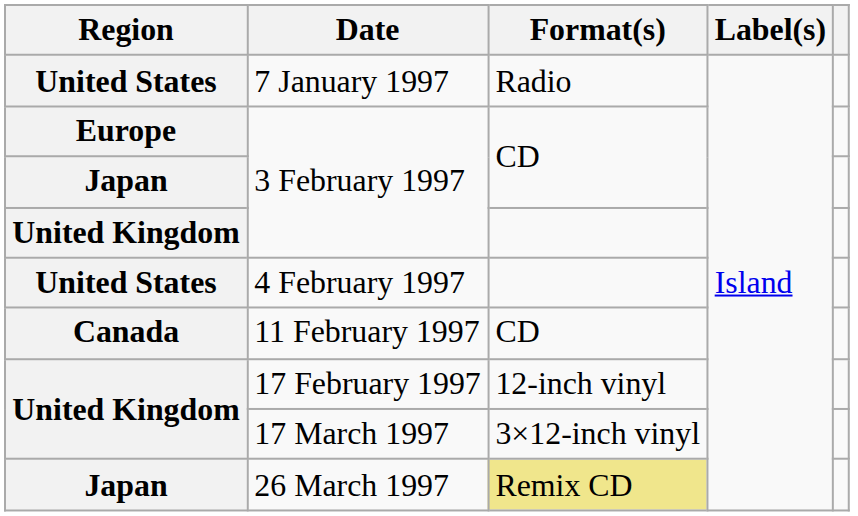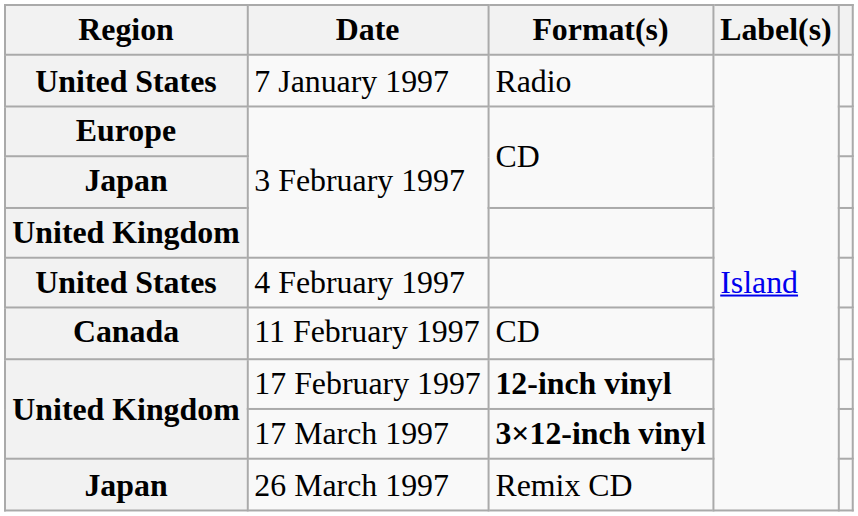17 February 1997 | Format(s): normal -> bold
17 March 1997 | Format(s): normal -> bold
26 March 1997 | Format(s): khaki background -> no background
